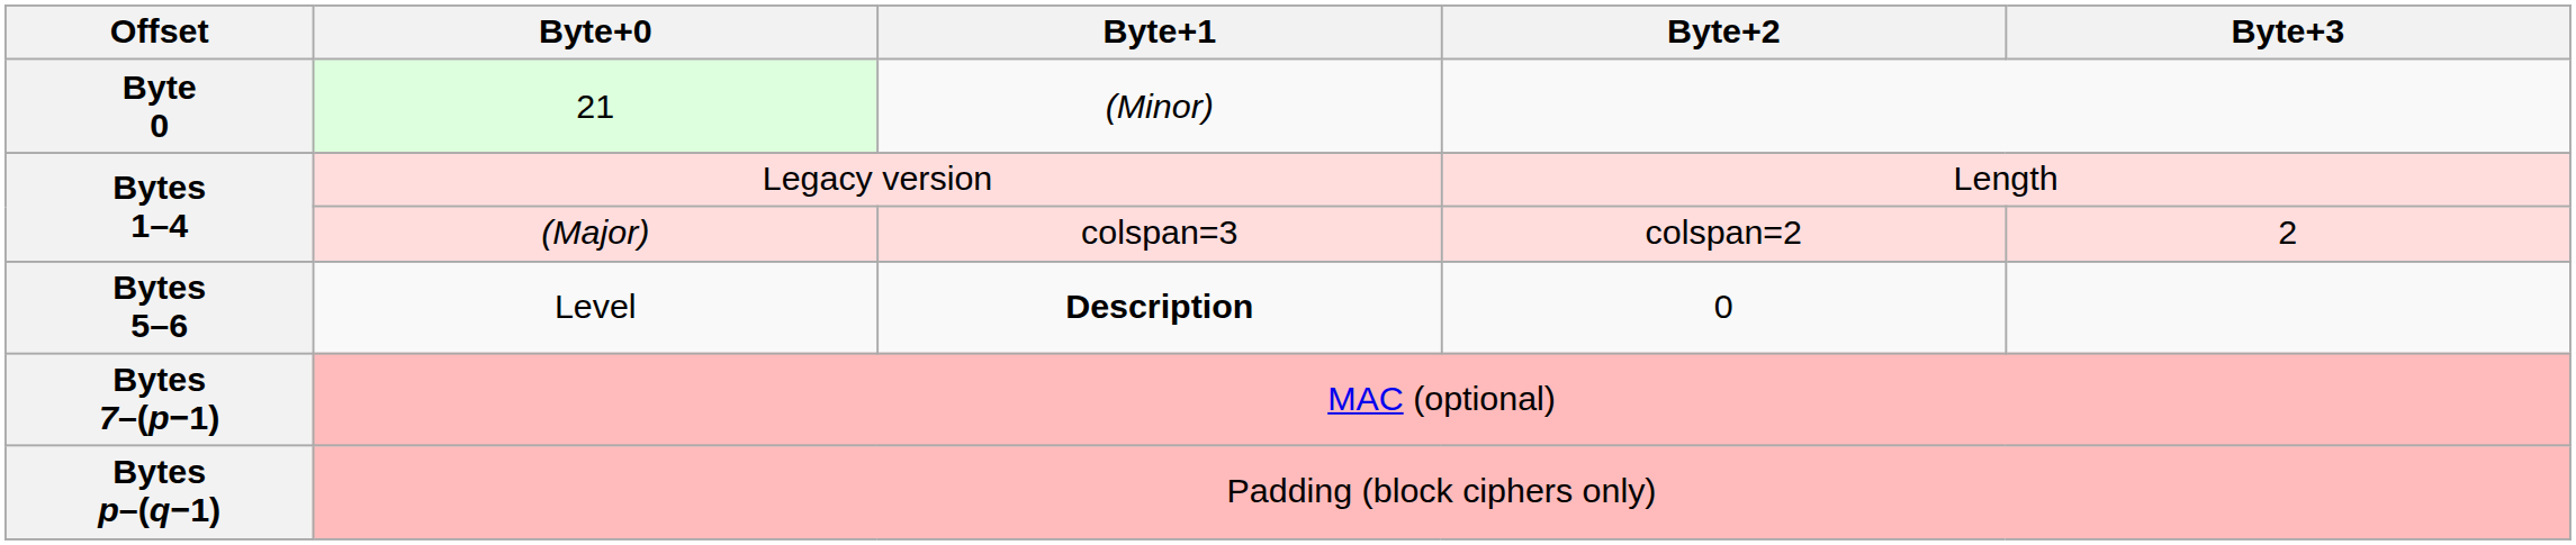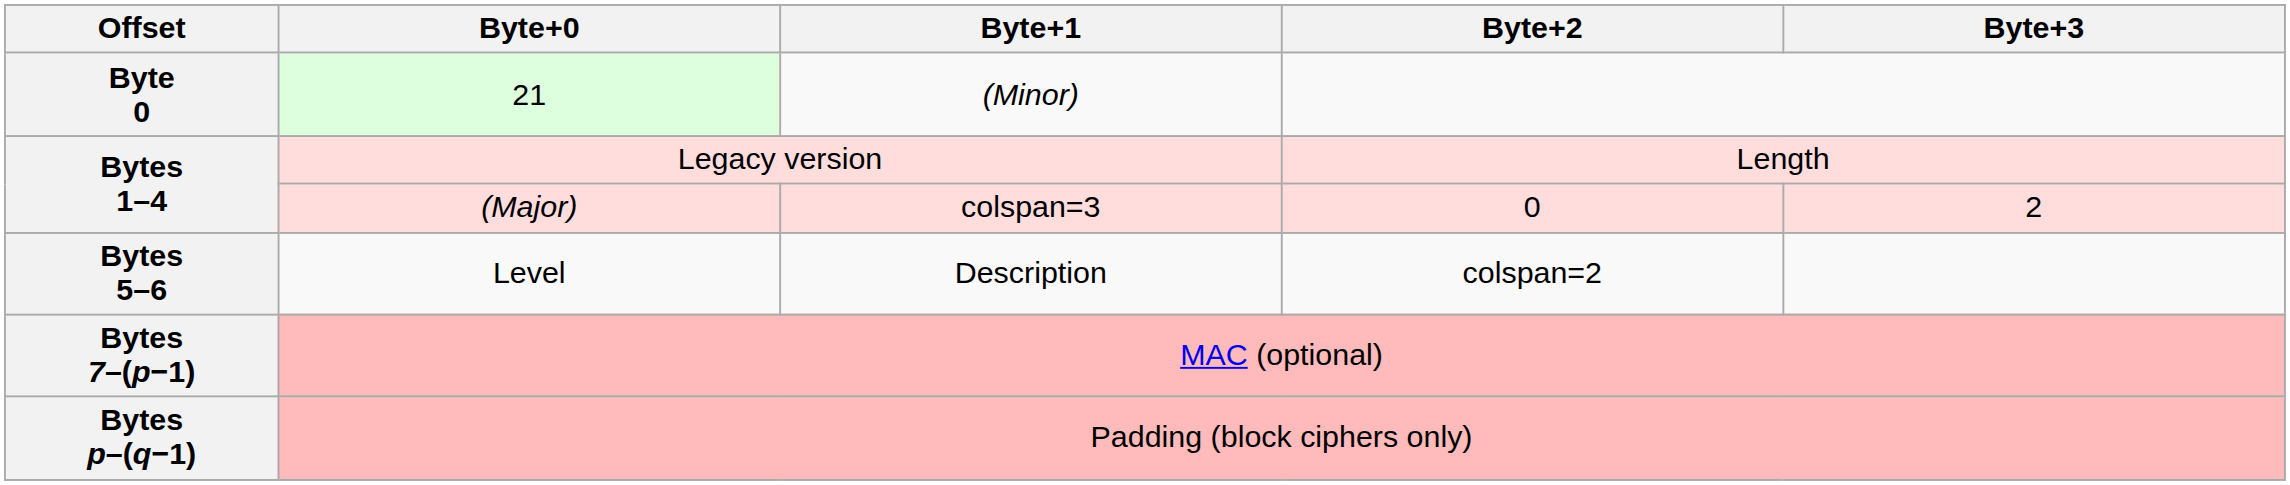(Major) | Byte+2: colspan=2 -> 0
Level | Byte+1: bold -> normal
Level | Byte+2: 0 -> colspan=2
